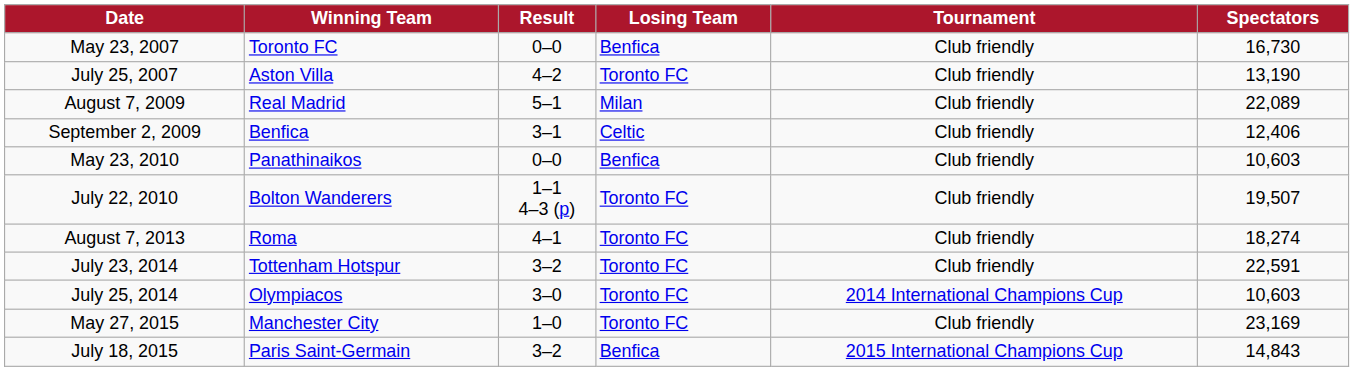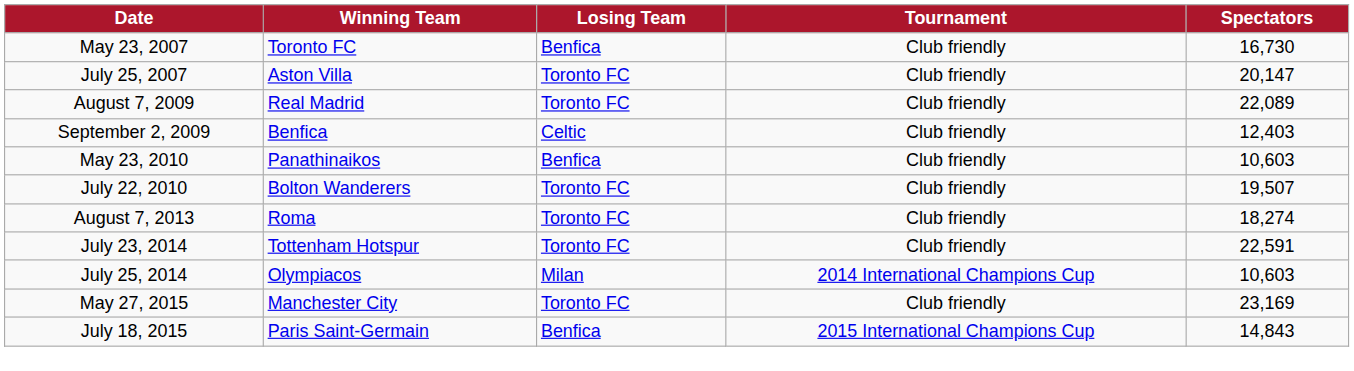- column: Result | 0–0 | 4–2 | 5–1 | 3–1 | 0–0 | 1–1 4–3 (p) | 4–1 | 3–2 | 3–0 | 1–0 | 3–2
July 25, 2007 | Spectators: 13,190 -> 20,147
August 7, 2009 | Losing Team: Milan -> Toronto FC
September 2, 2009 | Spectators: 12,406 -> 12,403
July 25, 2014 | Losing Team: Toronto FC -> Milan
